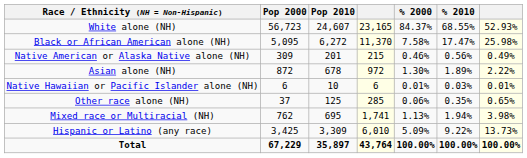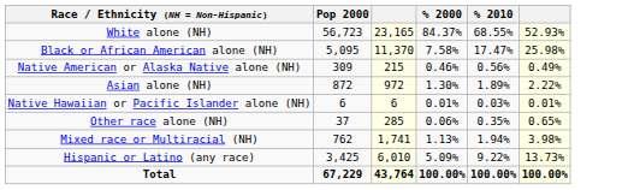- column: Pop 2010 | 24,607 | 6,272 | 201 | 678 | 10 | 125 | 695 | 3,309 | 35,897
